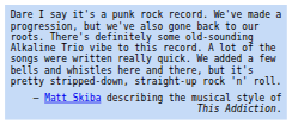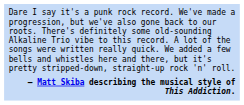row 2 | column 1: normal -> bold
